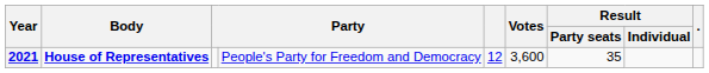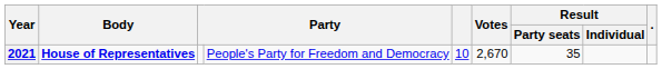2021 | column 5: 12 -> 10
2021 | Votes: 3,600 -> 2,670
